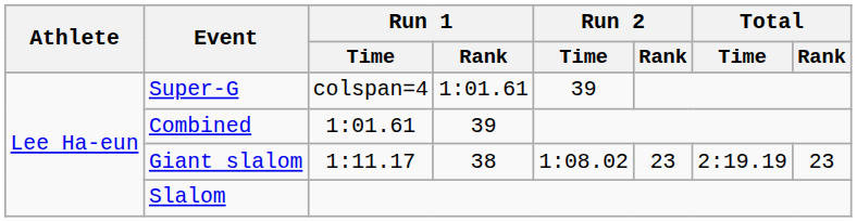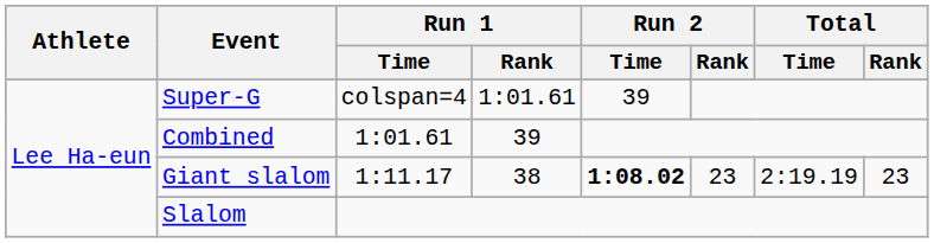Giant slalom | Run 2 / Time: normal -> bold
